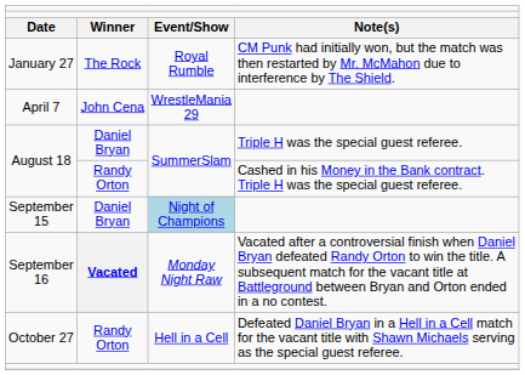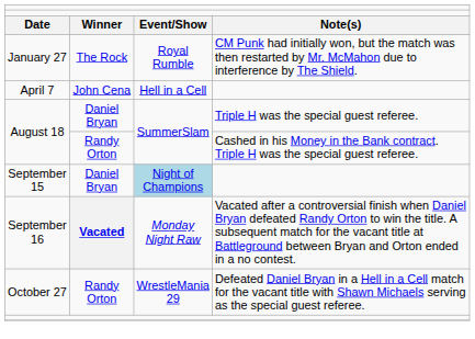April 7 | column 3: WrestleMania 29 -> Hell in a Cell
October 27 | column 3: Hell in a Cell -> WrestleMania 29
